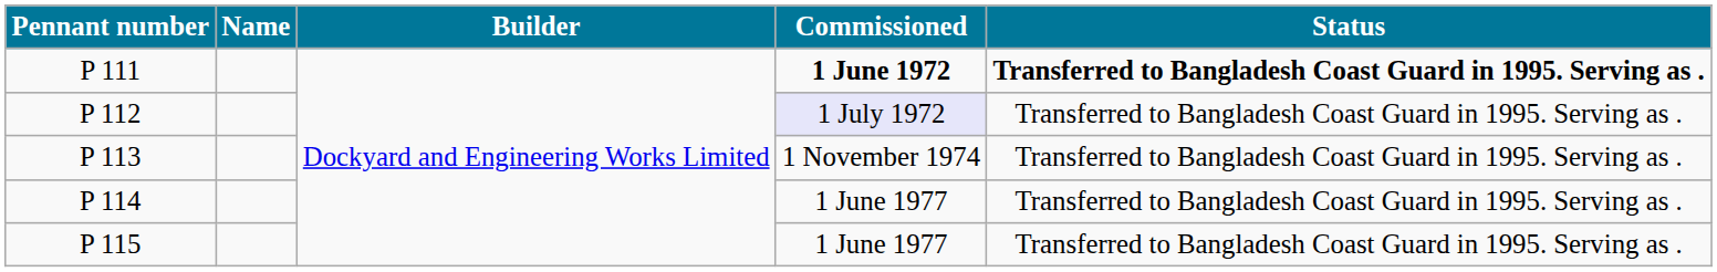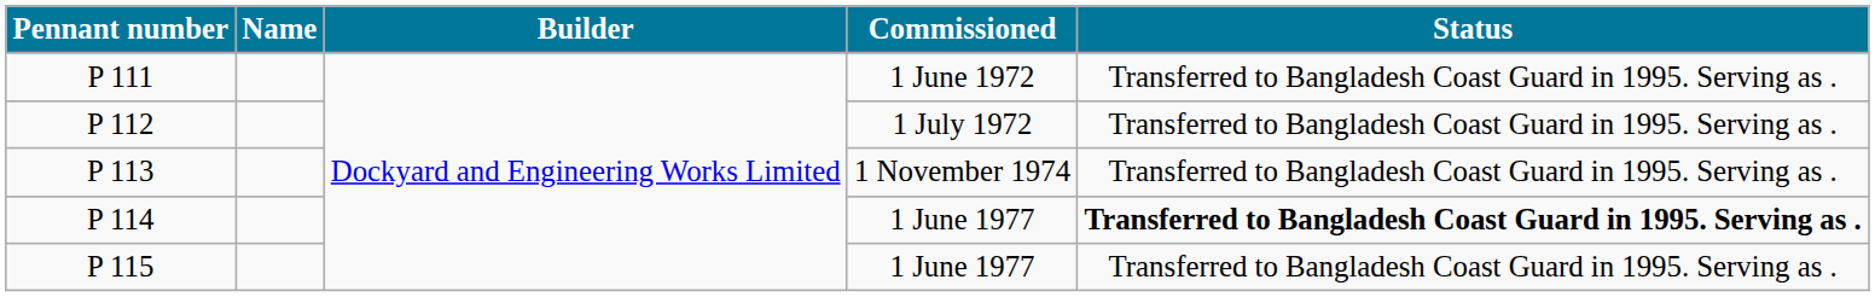P 111 | Commissioned: bold -> normal
P 111 | Status: bold -> normal
P 112 | Commissioned: lavender background -> no background
P 114 | Status: normal -> bold
